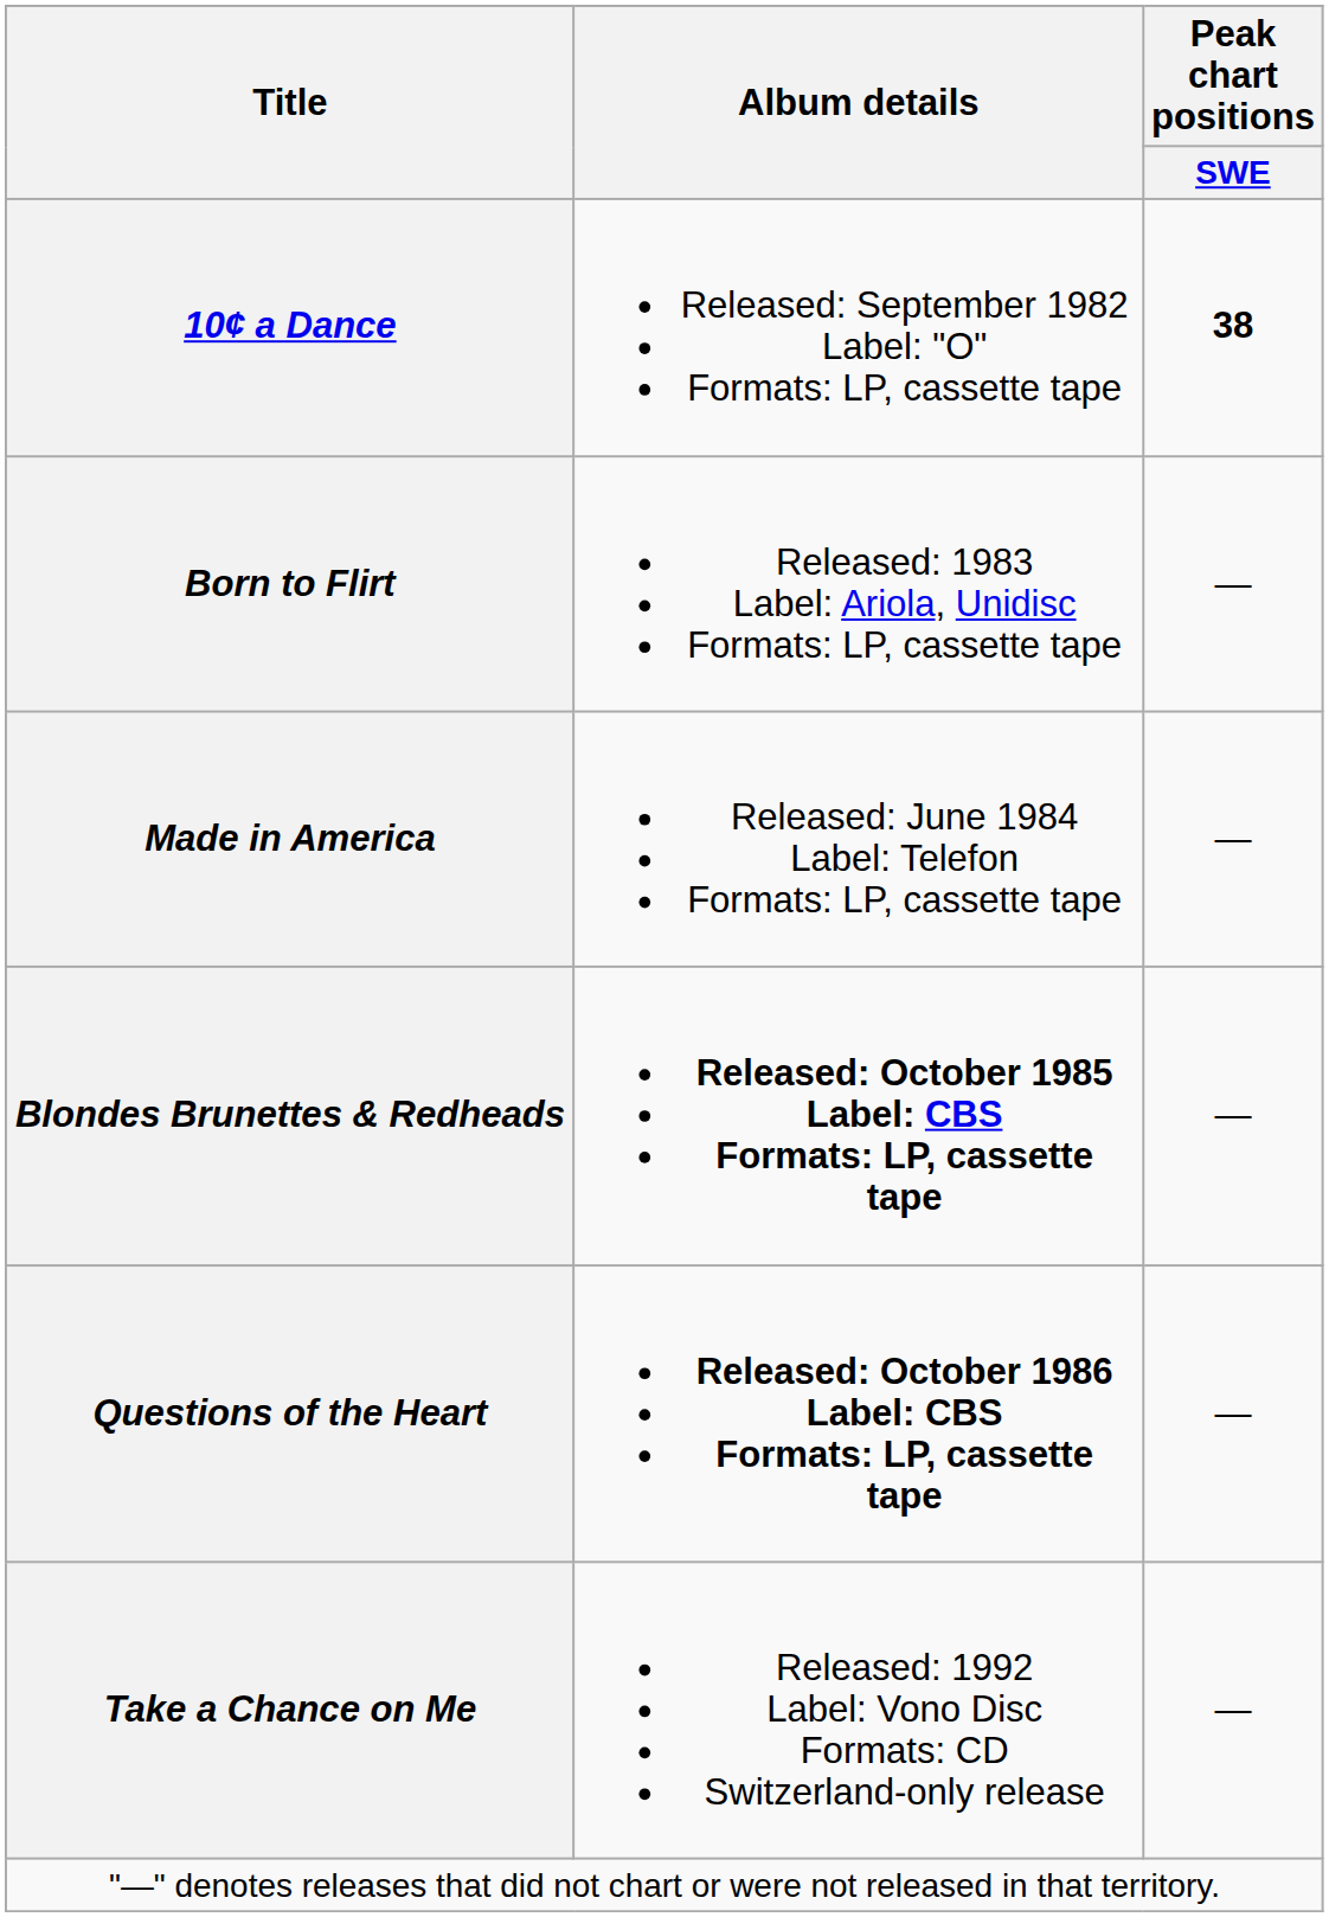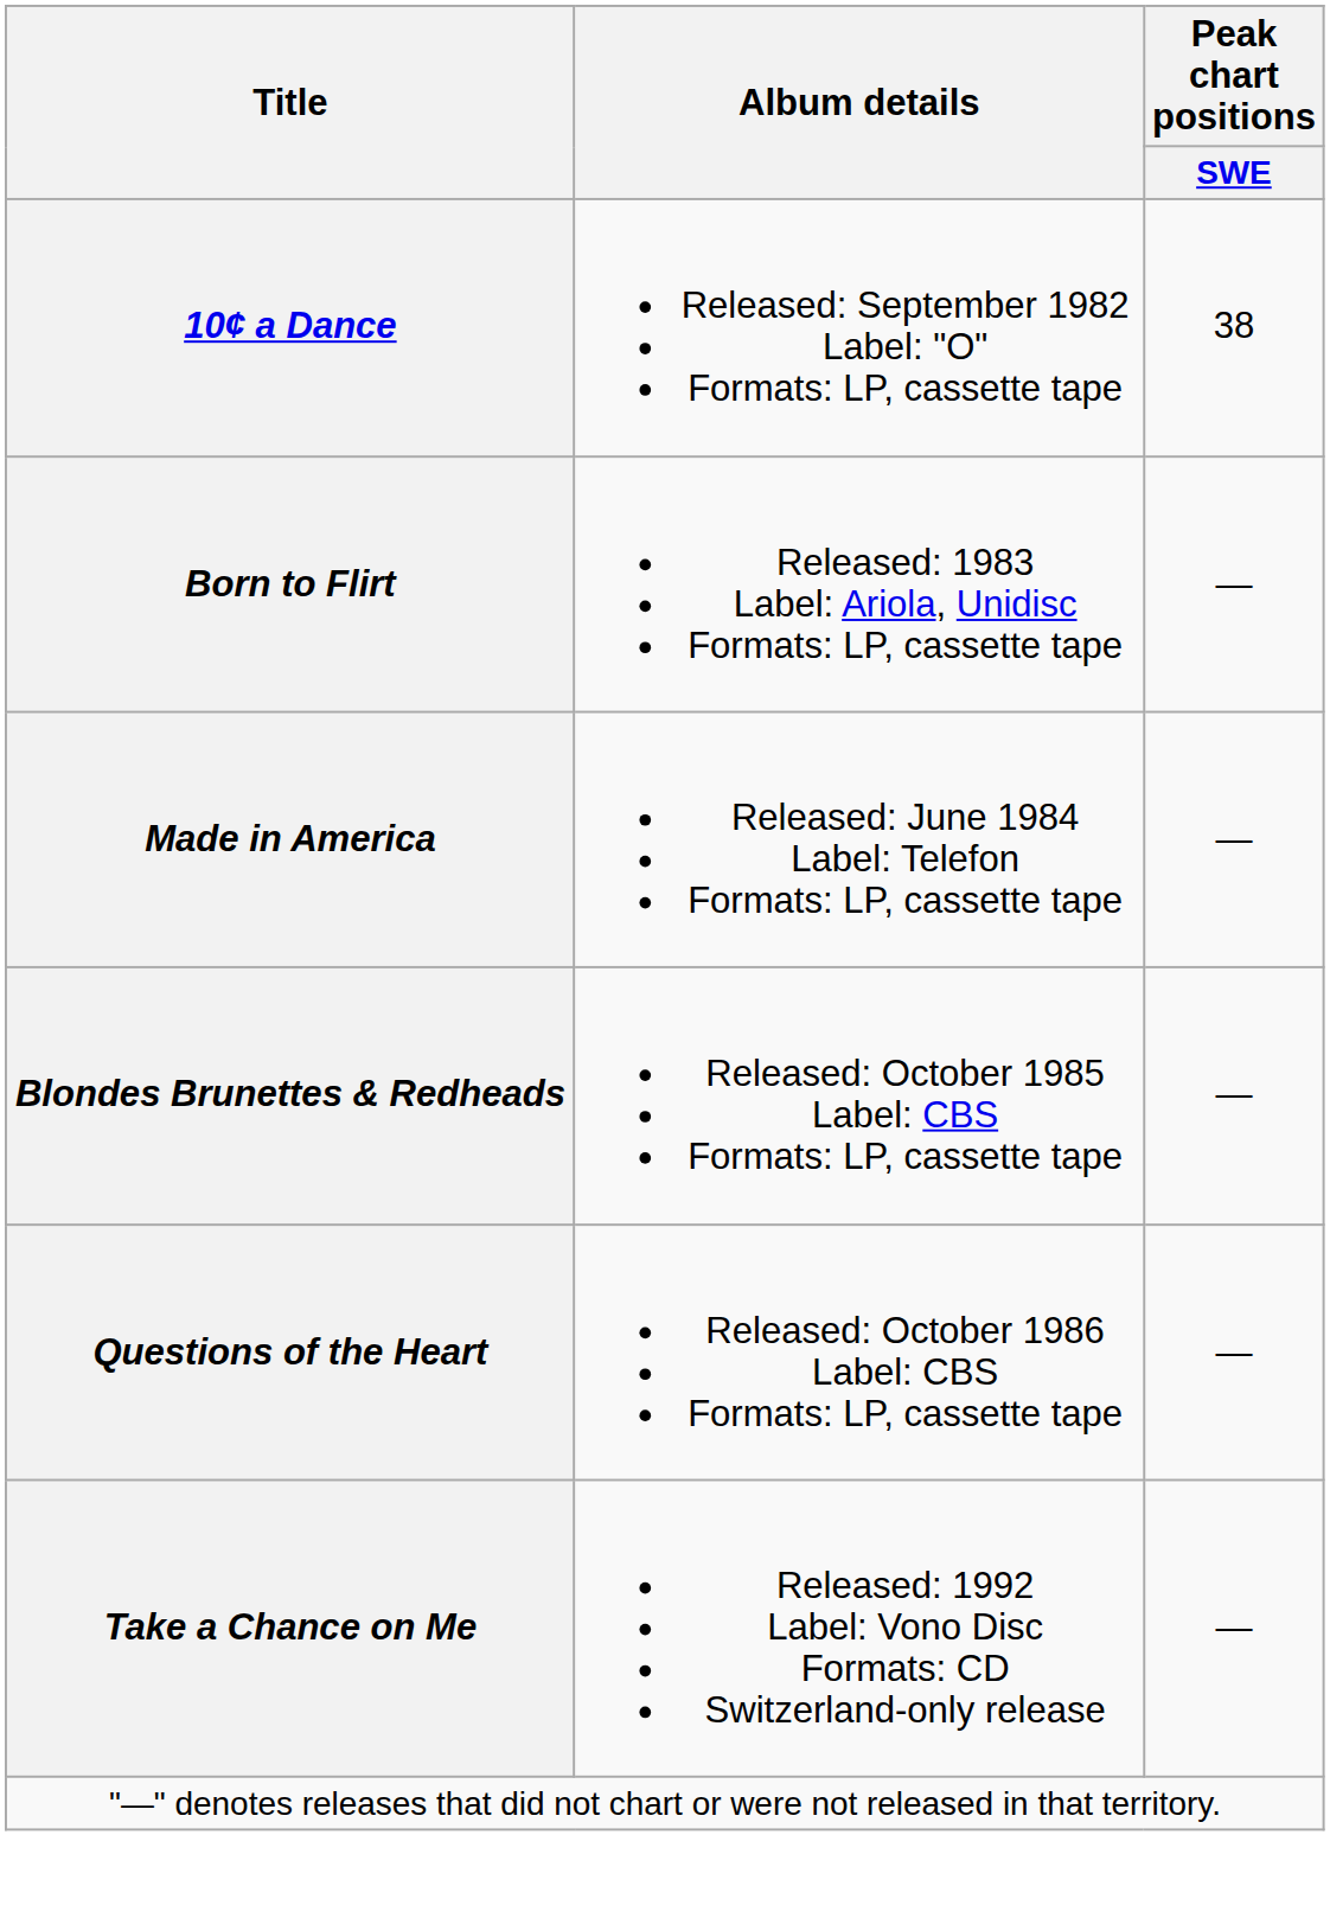10¢ a Dance | Peak chart positions / SWE: bold -> normal
Blondes Brunettes & Redheads | Album details: bold -> normal
Questions of the Heart | Album details: bold -> normal
